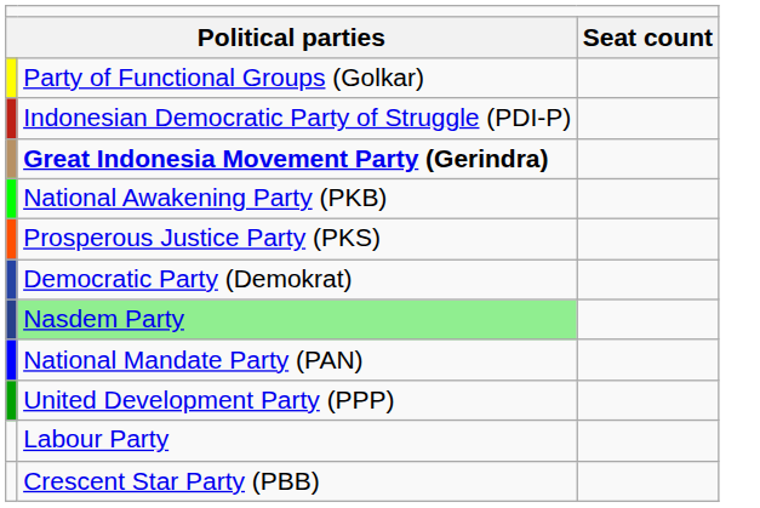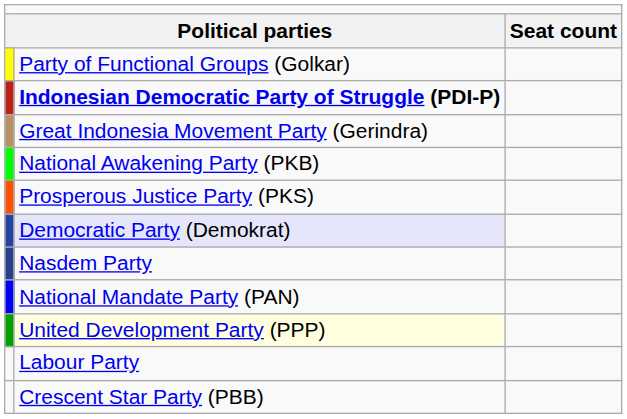Indonesian Democratic Party of Struggle (PDI-P) | column 2: normal -> bold
Great Indonesia Movement Party (Gerindra) | column 2: bold -> normal
Democratic Party (Demokrat) | column 2: no background -> lavender background
Nasdem Party | column 2: lightgreen background -> no background
United Development Party (PPP) | column 2: no background -> lightyellow background
